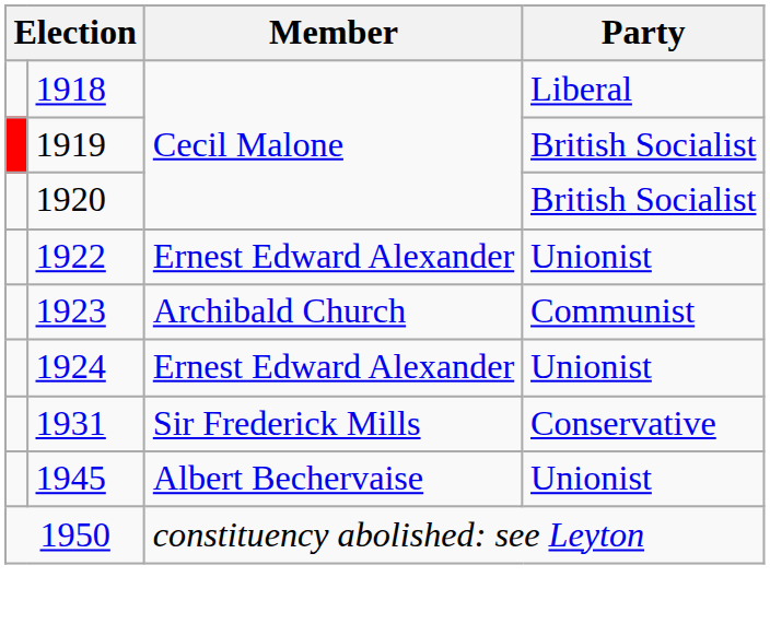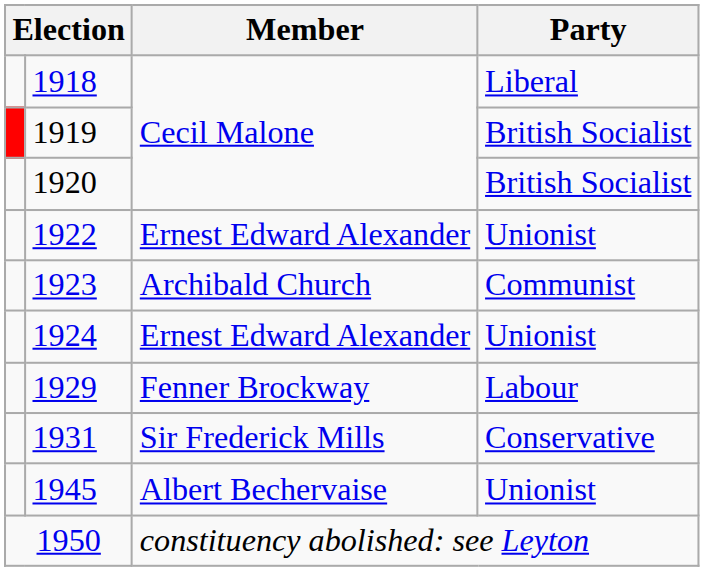+ row: 1929 | Fenner Brockway | Labour
